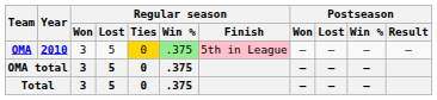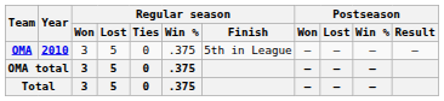OMA | Regular season / Ties: gold background -> no background
OMA | Regular season / Win %: lightgreen background -> no background
OMA | Regular season / Finish: pink background -> no background
